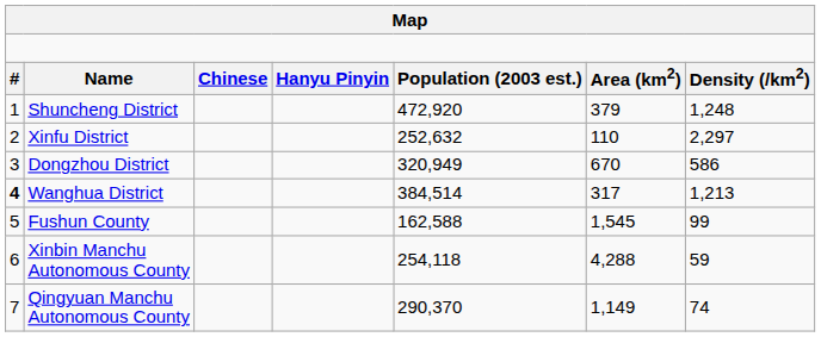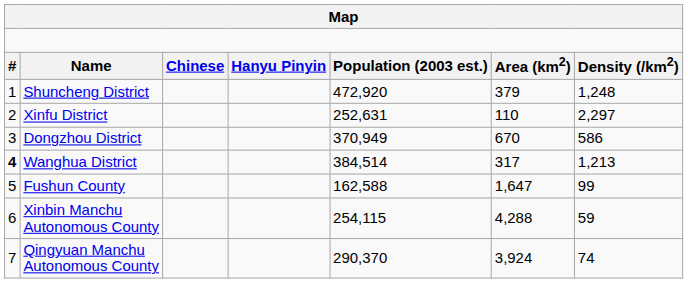Xinfu District | column 5: 252,632 -> 252,631
Dongzhou District | column 5: 320,949 -> 370,949
Fushun County | column 6: 1,545 -> 1,647
Xinbin Manchu Autonomous County | column 5: 254,118 -> 254,115
Qingyuan Manchu Autonomous County | column 6: 1,149 -> 3,924
